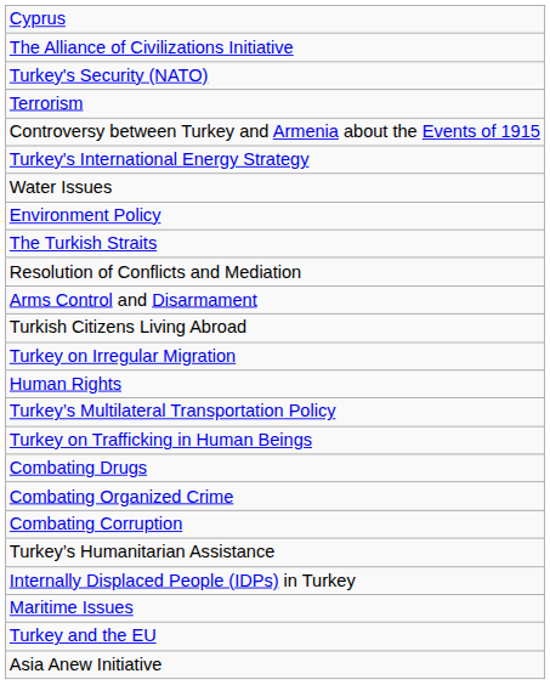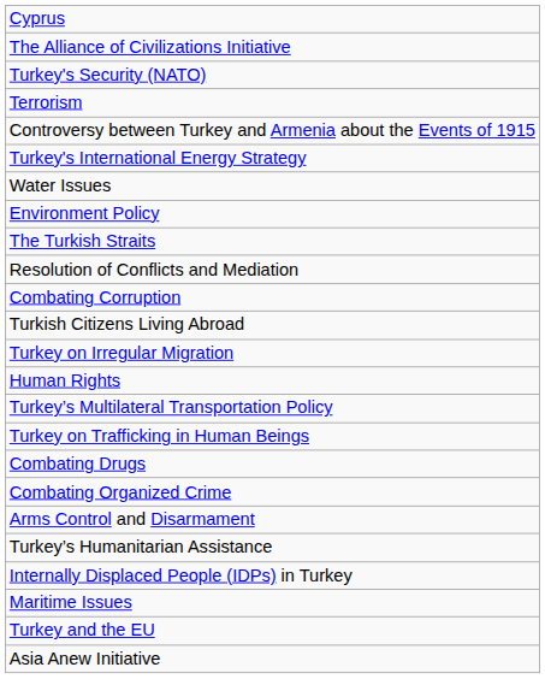row 11 | column 1: Arms Control and Disarmament -> Combating Corruption
row 19 | column 1: Combating Corruption -> Arms Control and Disarmament
